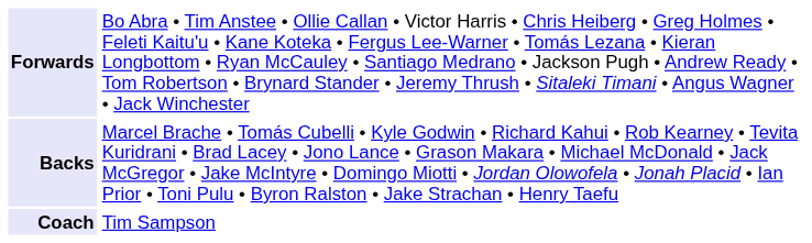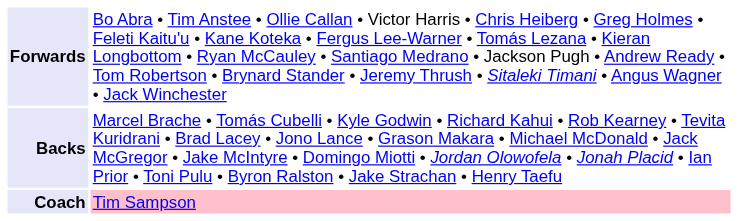Coach | column 2: no background -> pink background
